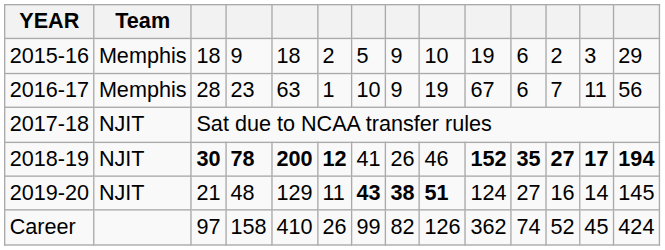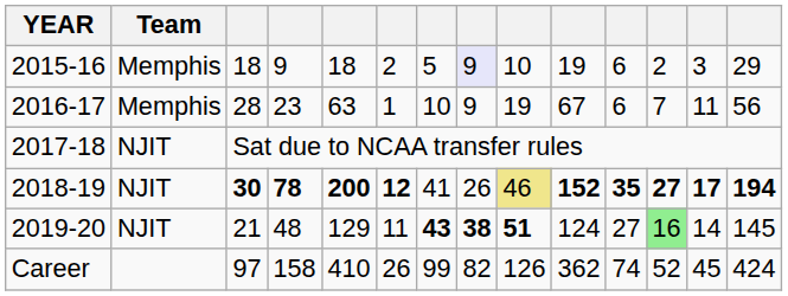2015-16 | column 8: no background -> lavender background
2018-19 | column 9: no background -> khaki background
2019-20 | column 12: no background -> lightgreen background
